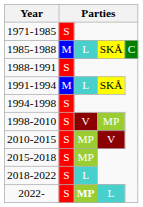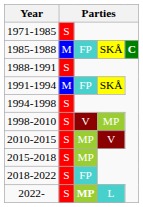1985-1988 | column 3: L -> FP
1985-1988 | column 5: normal -> bold
1991-1994 | column 3: L -> FP
2018-2022 | column 3: L -> FP
